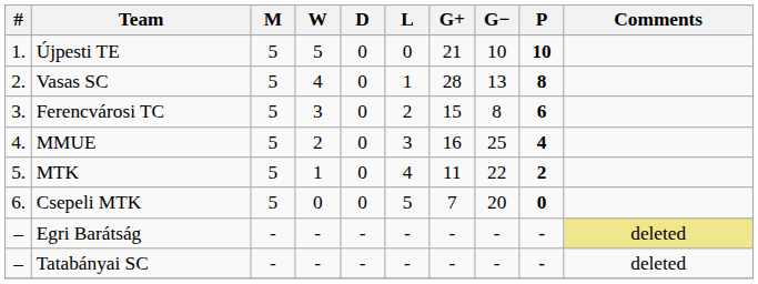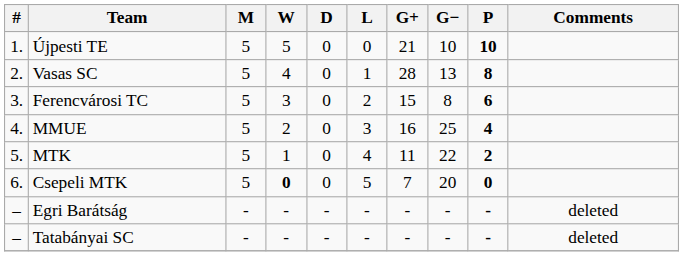Csepeli MTK | W: normal -> bold
Egri Barátság | Comments: khaki background -> no background
